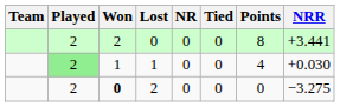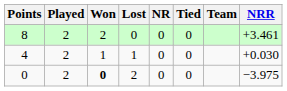columns swapped: Team <-> Points
row 2 | NRR: +3.441 -> +3.461
row 3 | Played: lightgreen background -> no background
row 4 | NRR: −3.275 -> −3.975
